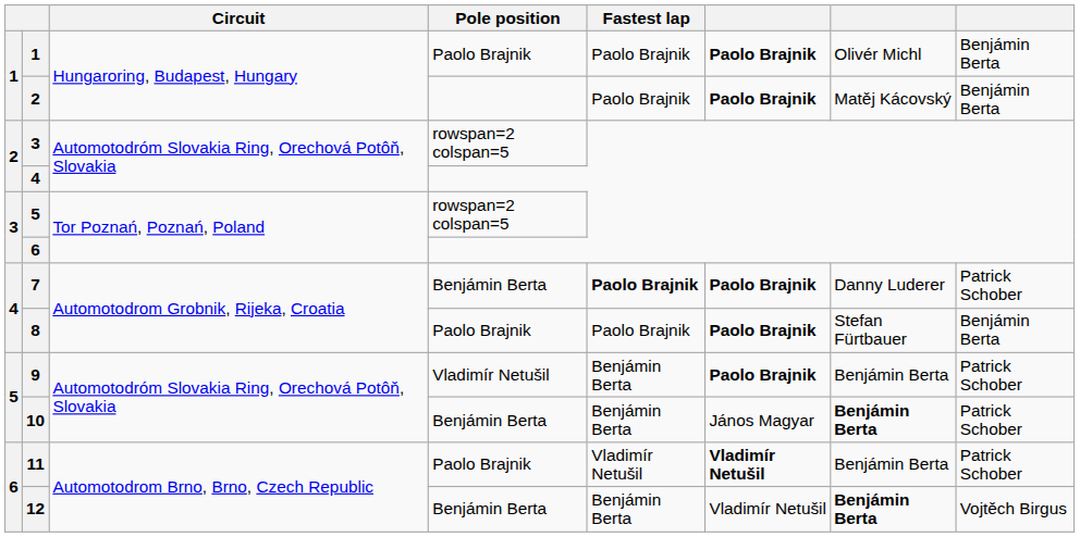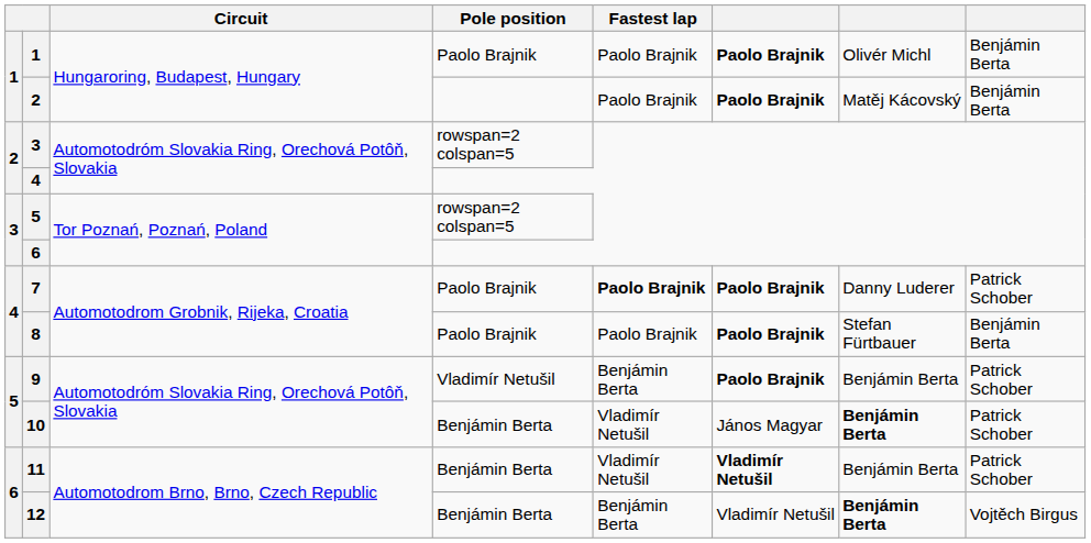7 | Pole position: Benjámin Berta -> Paolo Brajnik
10 | Fastest lap: Benjámin Berta -> Vladimír Netušil
11 | Pole position: Paolo Brajnik -> Benjámin Berta
